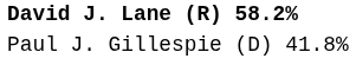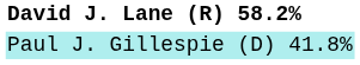row 2 | column 1: no background -> paleturquoise background
